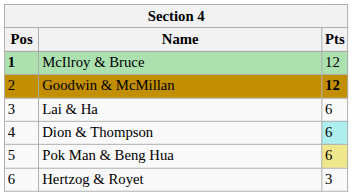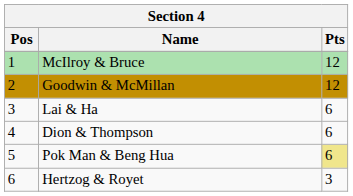McIlroy & Bruce | Pos: bold -> normal
Goodwin & McMillan | Pts: bold -> normal
Dion & Thompson | Pts: paleturquoise background -> no background
